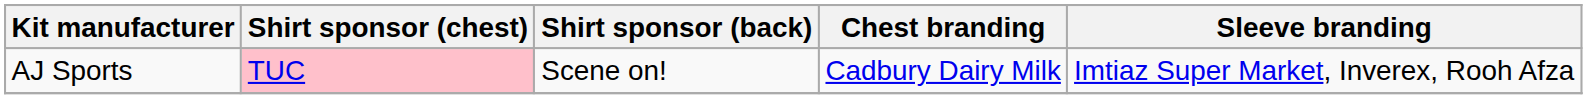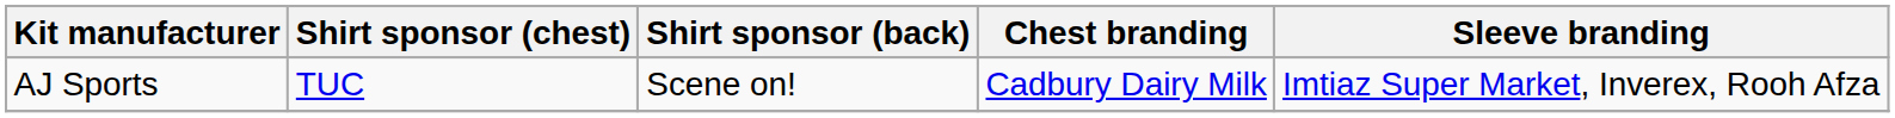AJ Sports | Shirt sponsor (chest): pink background -> no background
